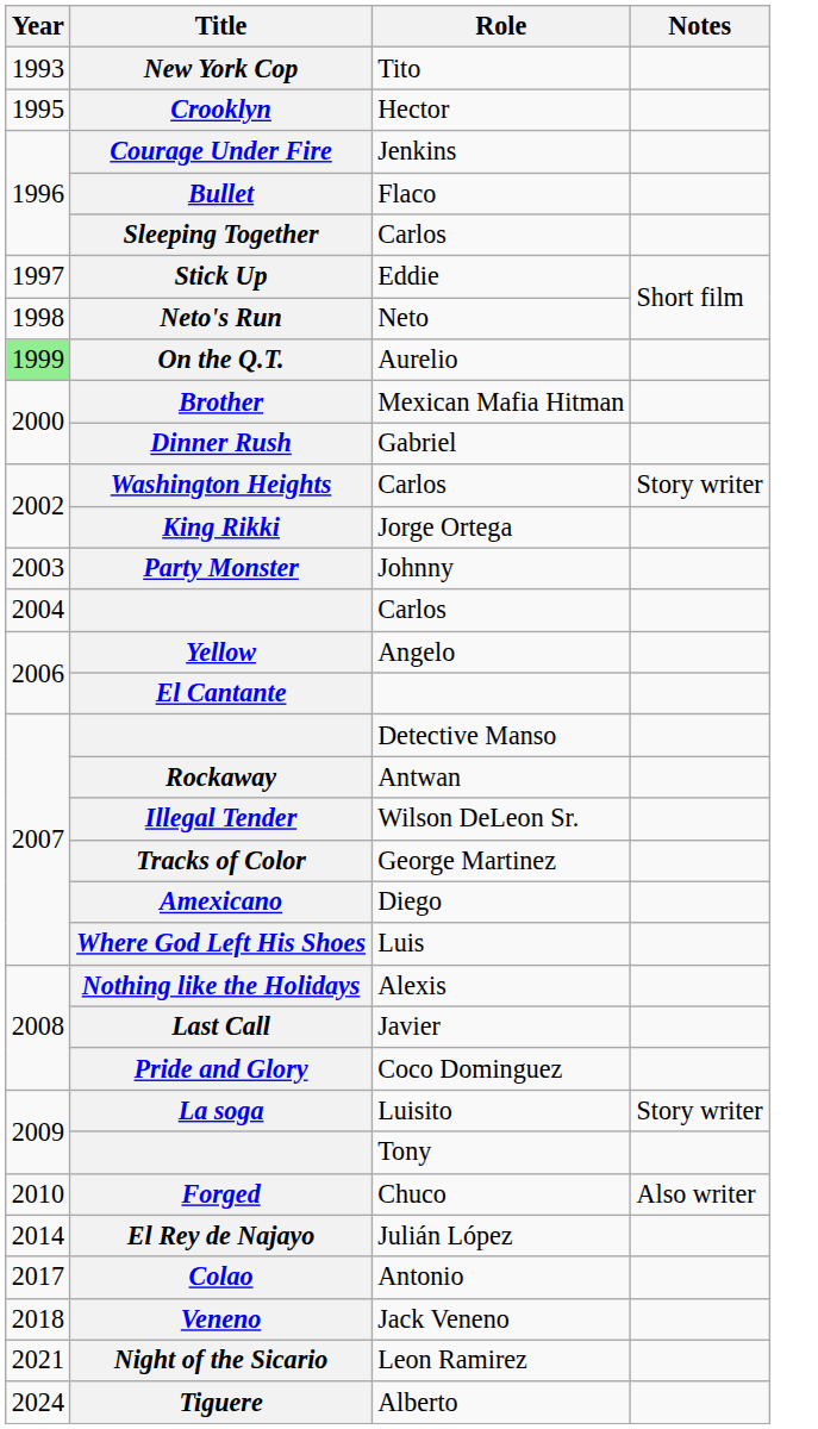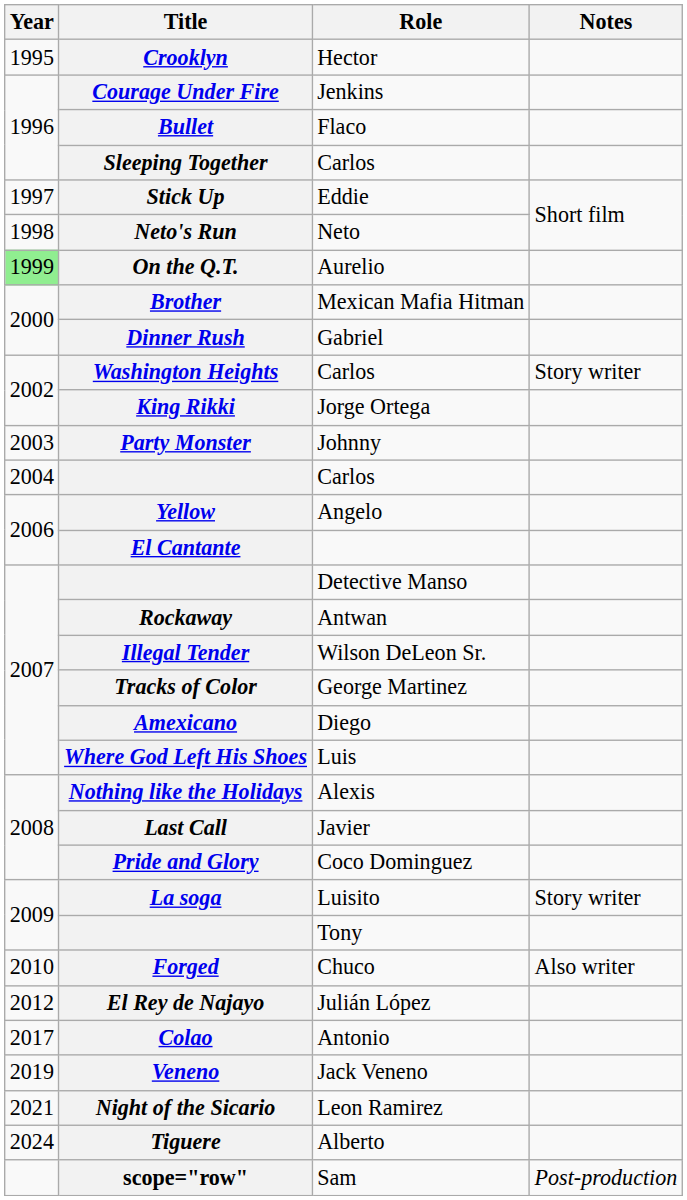- row: 1993 | New York Cop | Tito
El Rey de Najayo | Year: 2014 -> 2012
Veneno | Year: 2018 -> 2019
+ row: scope="row" | Sam | Post-production
